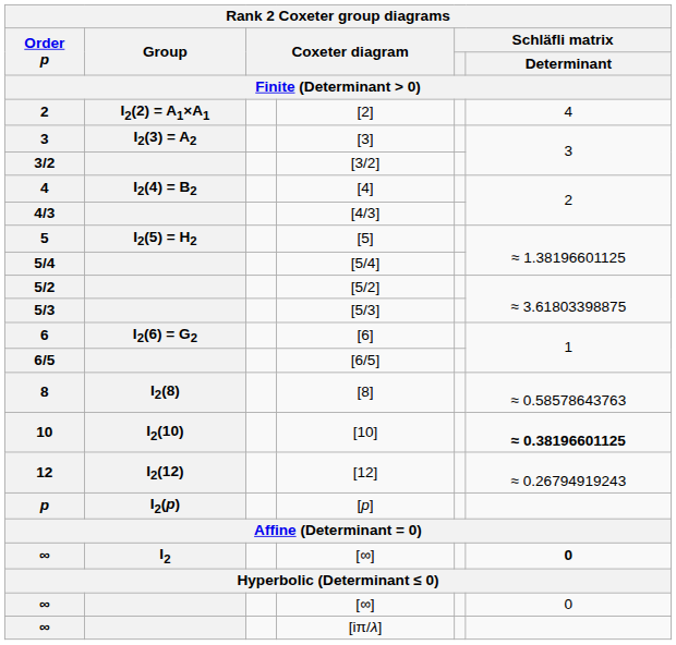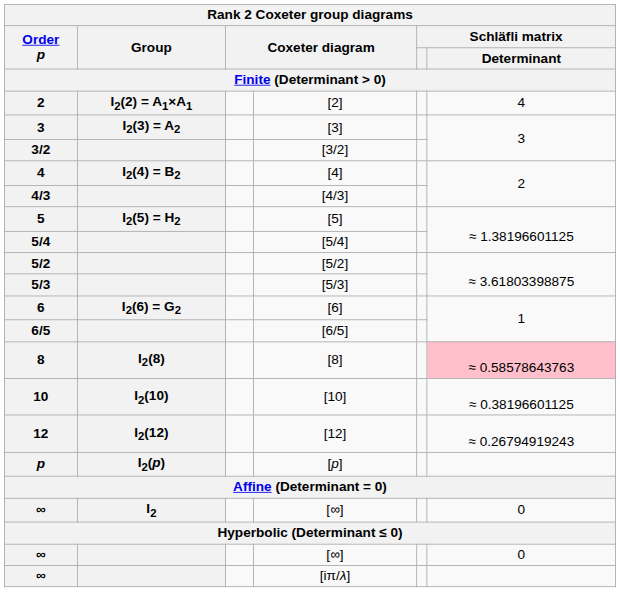[8] | Schläfli matrix / Determinant / Finite (Determinant > 0): no background -> pink background
[10] | Schläfli matrix / Determinant / Finite (Determinant > 0): bold -> normal
I2 / [∞] | Schläfli matrix / Determinant / Finite (Determinant > 0): bold -> normal
